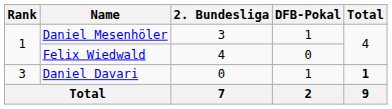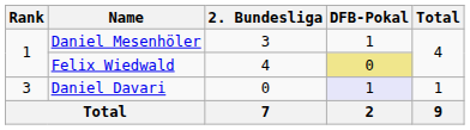Felix Wiedwald | DFB-Pokal: no background -> khaki background
Daniel Davari | DFB-Pokal: no background -> lavender background
Daniel Davari | Total: bold -> normal
